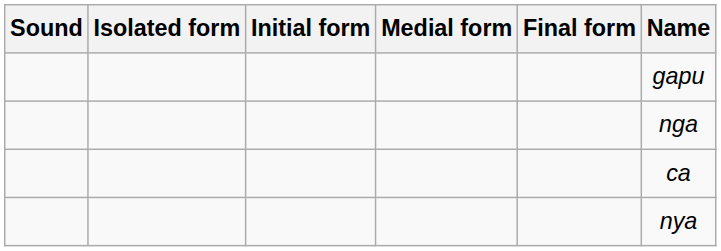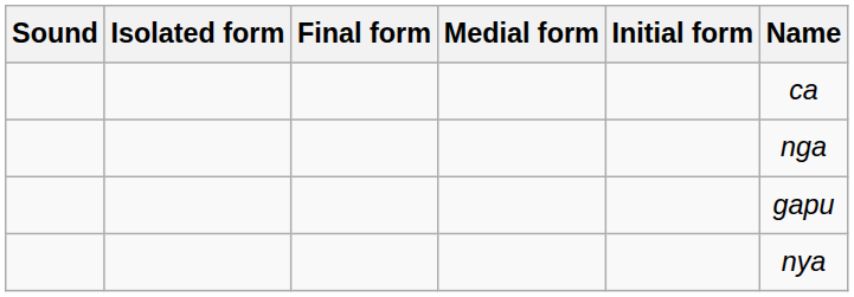columns swapped: Final form <-> Initial form
row 2 | Name: gapu -> ca
row 4 | Name: ca -> gapu
